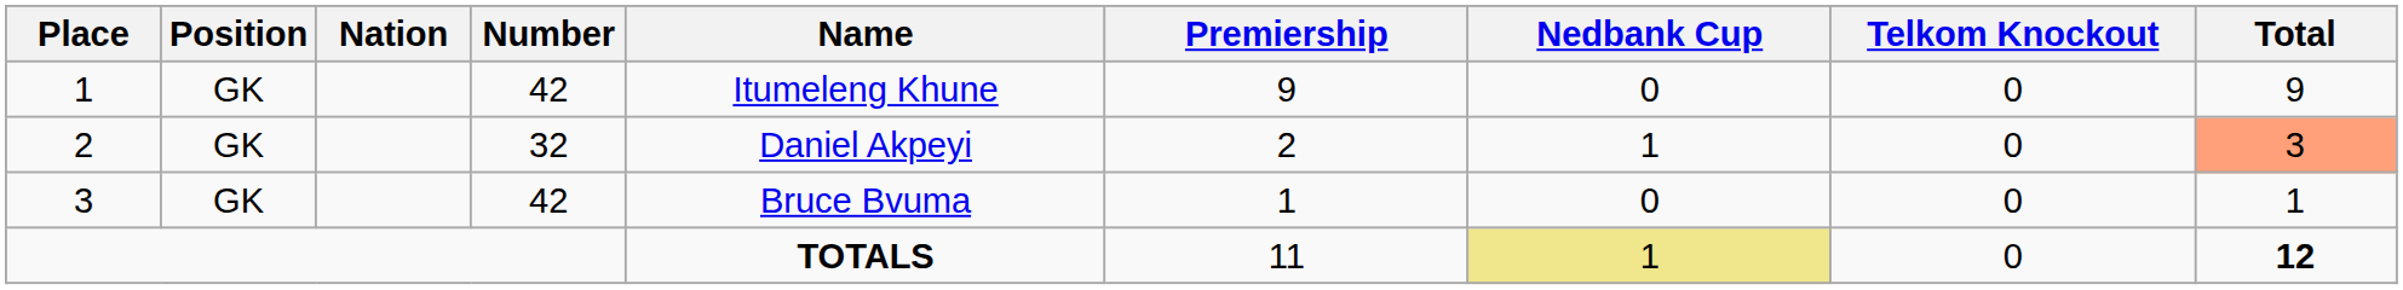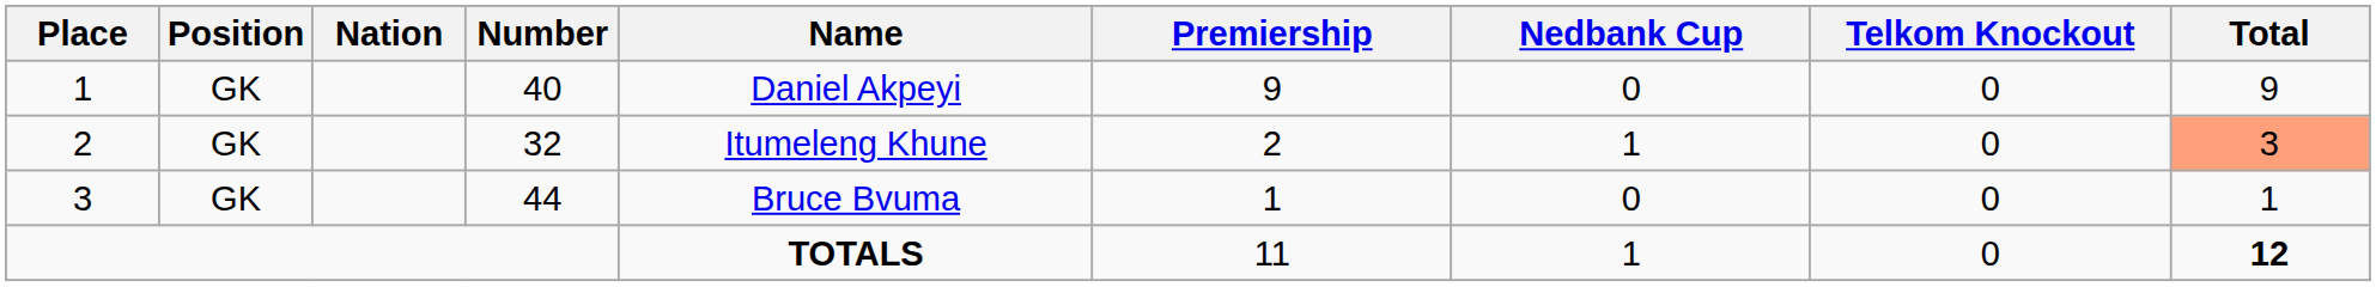row 2 | Number: 42 -> 40
row 2 | Name: Itumeleng Khune -> Daniel Akpeyi
row 3 | Name: Daniel Akpeyi -> Itumeleng Khune
row 4 | Number: 42 -> 44
row 5 | Nedbank Cup: khaki background -> no background
